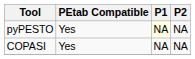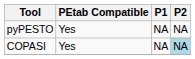pyPESTO | P1: lightyellow background -> no background
COPASI | P2: no background -> lightblue background
